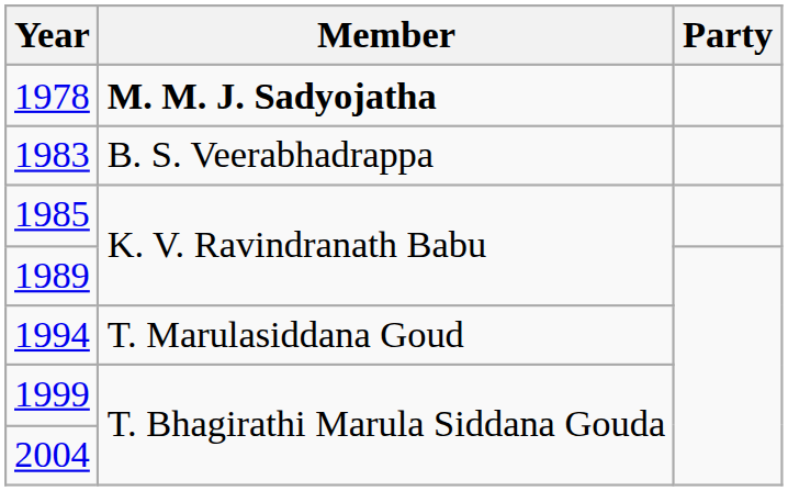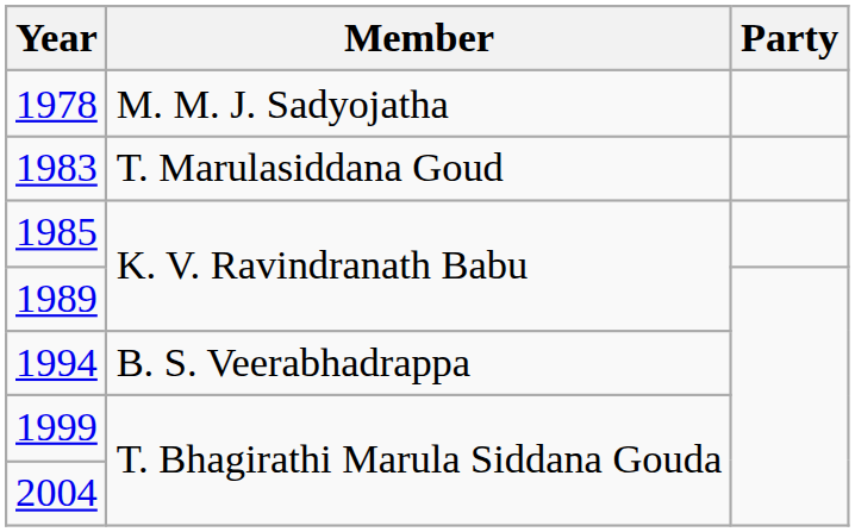1978 | Member: bold -> normal
1983 | Member: B. S. Veerabhadrappa -> T. Marulasiddana Goud
1994 | Member: T. Marulasiddana Goud -> B. S. Veerabhadrappa
